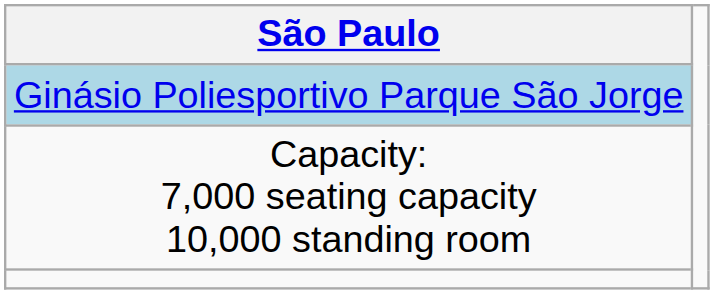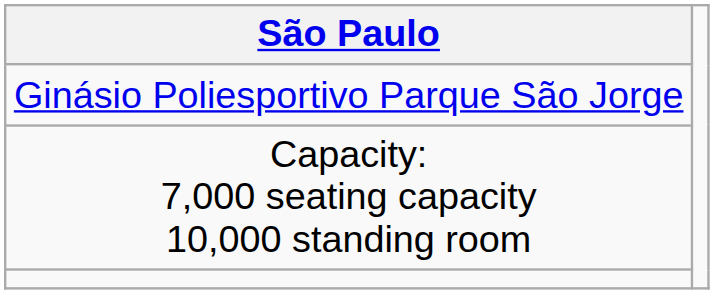Ginásio Poliesportivo Parque São Jorge | São Paulo: lightblue background -> no background
